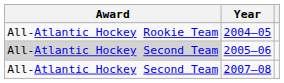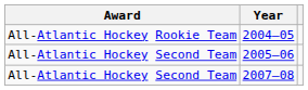row 3 | Award: lightgrey background -> no background
